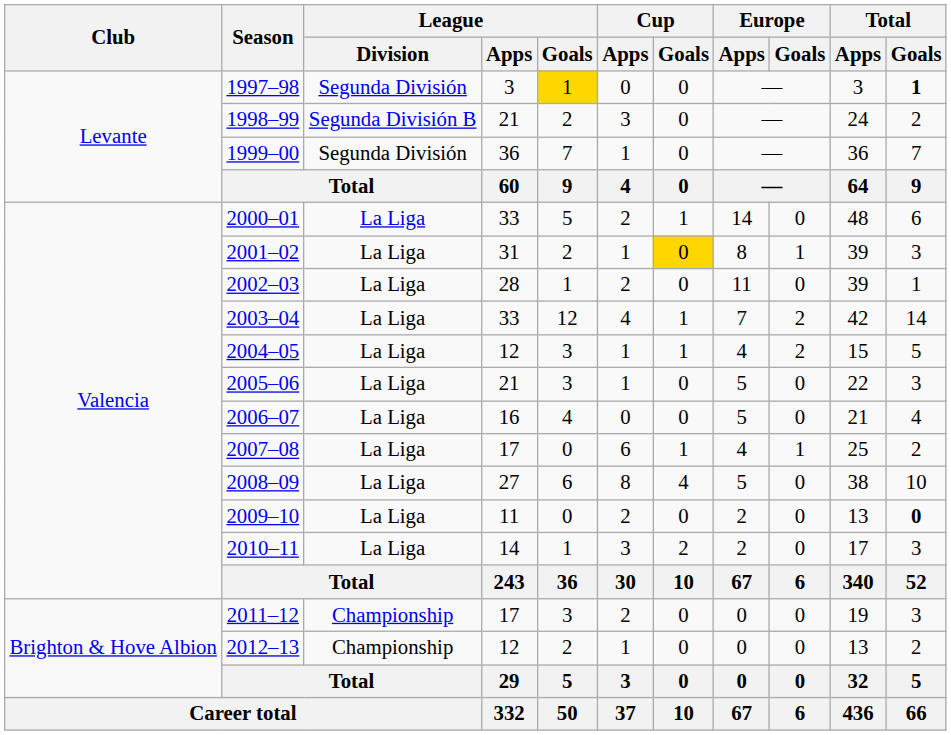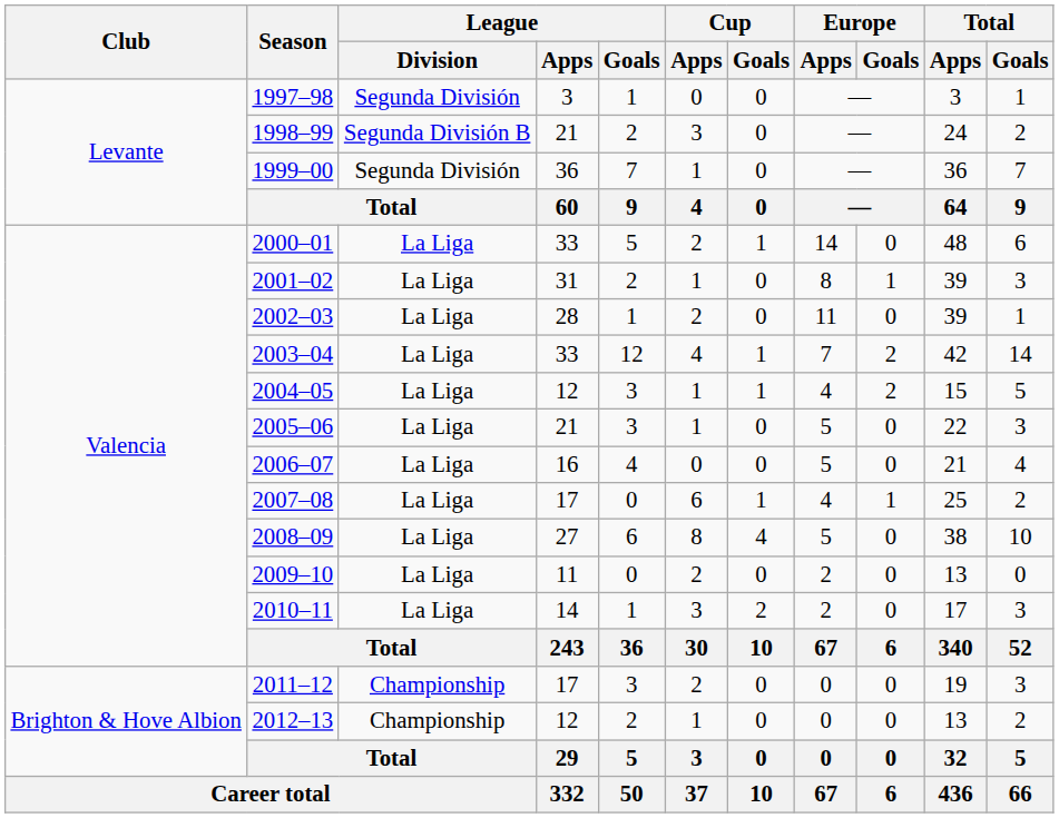1997–98 | League / Goals: gold background -> no background
1997–98 | Total / Goals: bold -> normal
2001–02 | Cup / Goals: gold background -> no background
2009–10 | Total / Goals: bold -> normal
